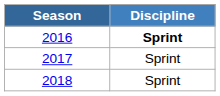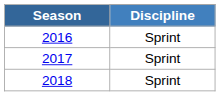2016 | column 2: bold -> normal
